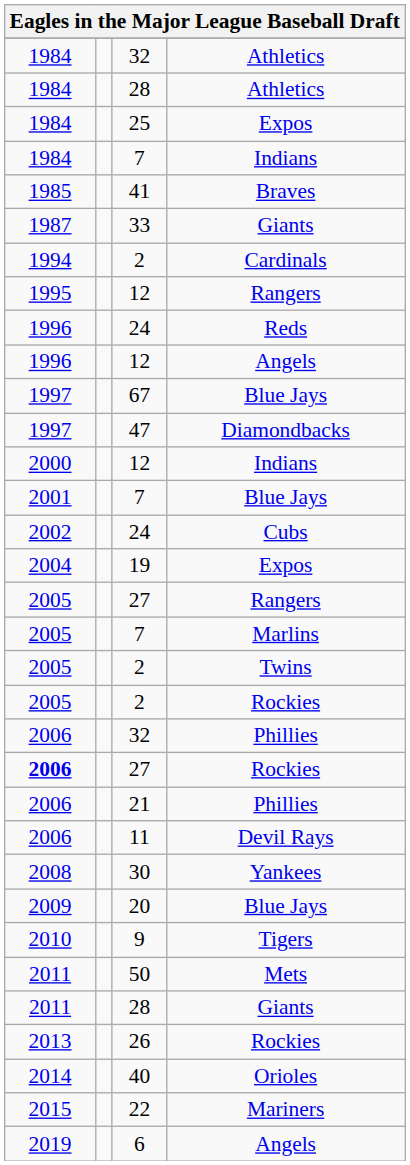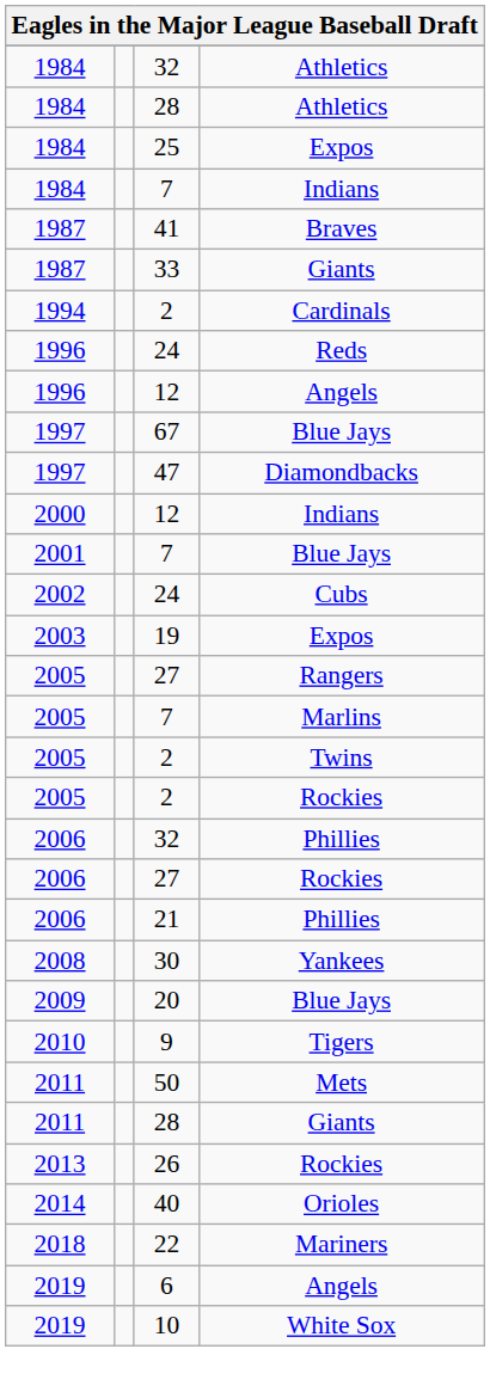41 | column 1: 1985 -> 1987
- row: 1995 | 12 | Rangers
19 | column 1: 2004 -> 2003
27 / Rockies | column 1: bold -> normal
- row: 2006 | 11 | Devil Rays
22 | column 1: 2015 -> 2018
+ row: 2019 | 10 | White Sox
